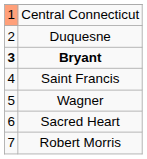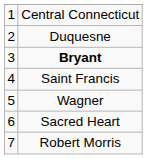Central Connecticut | column 1: lightsalmon background -> no background
Bryant | column 1: bold -> normal
